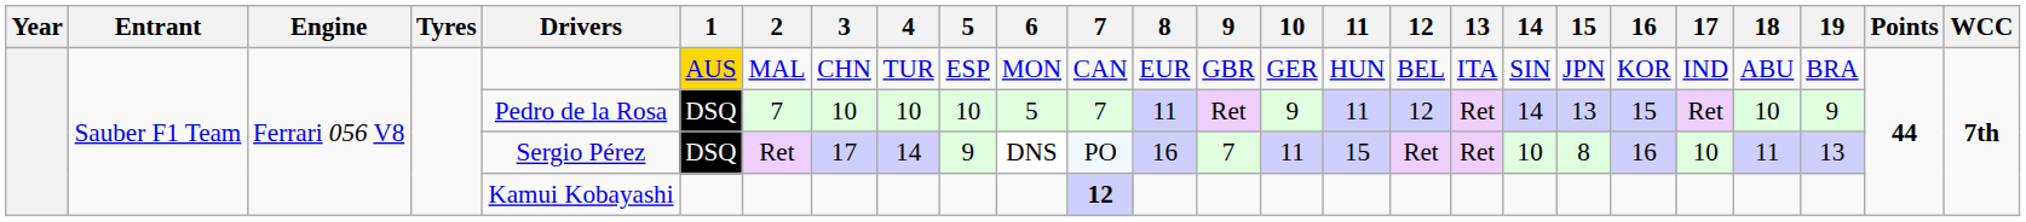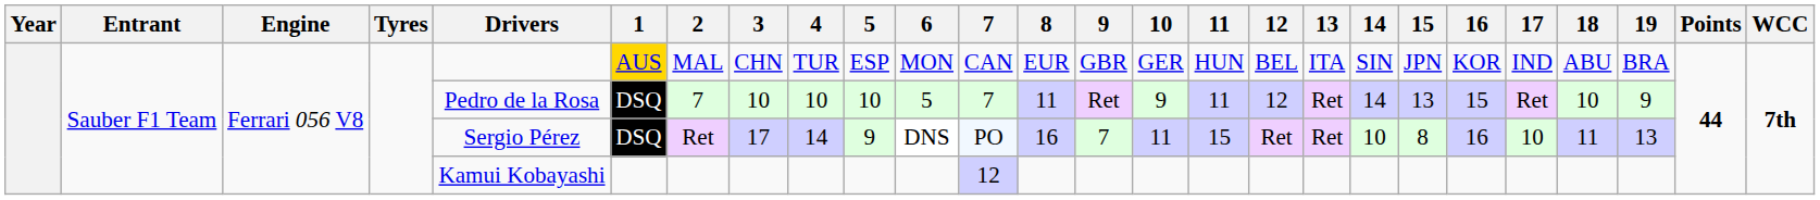row 5 | 7: bold -> normal
